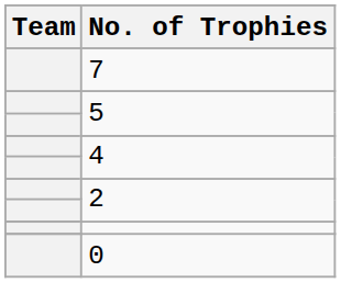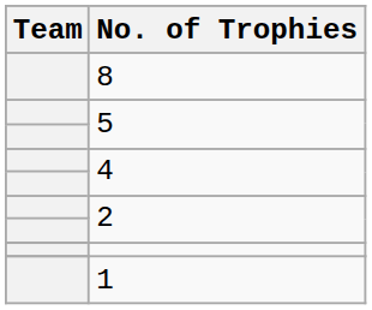row 2 | No. of Trophies: 7 -> 8
row 10 | No. of Trophies: 0 -> 1
